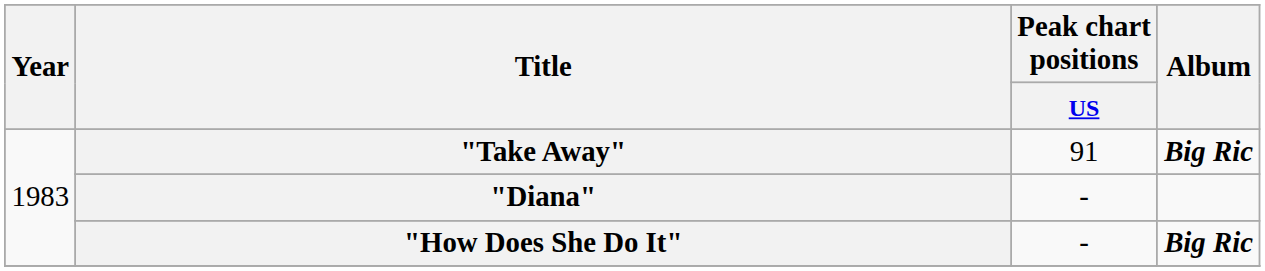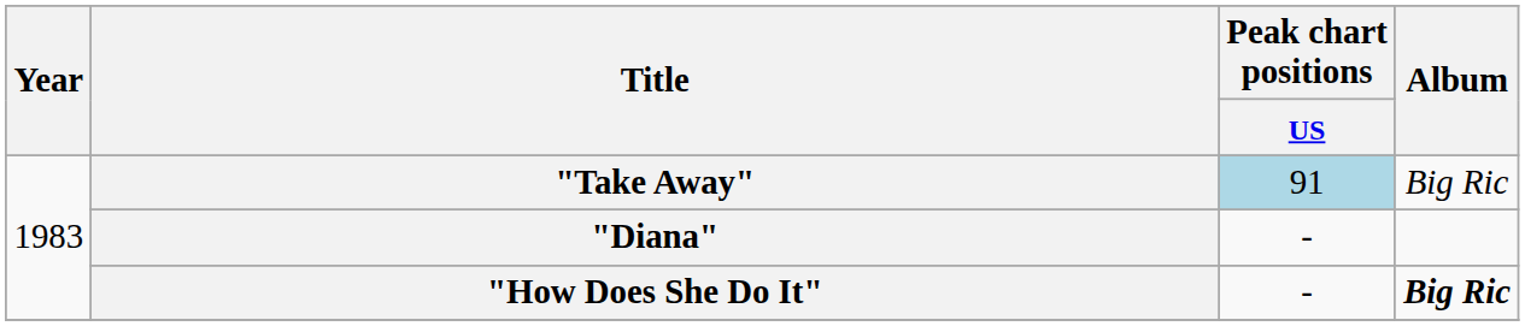"Take Away" | Peak chart positions / US: no background -> lightblue background
"Take Away" | Album: bold -> normal
